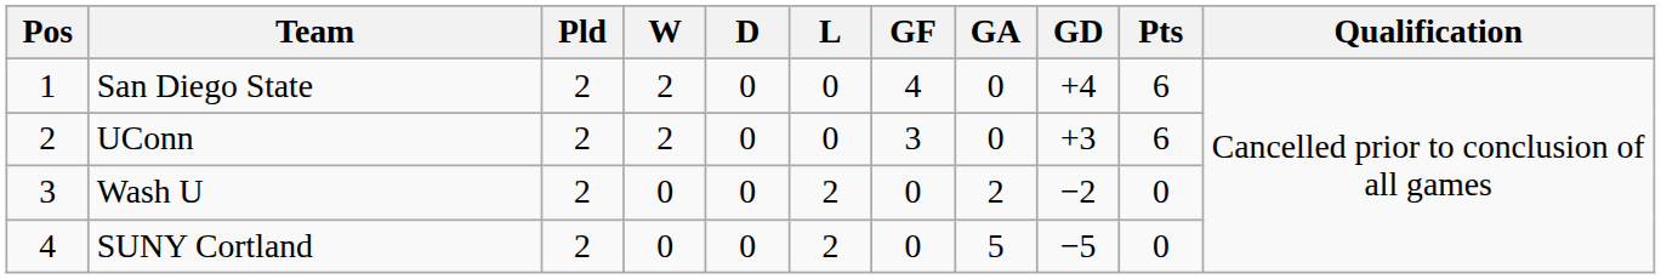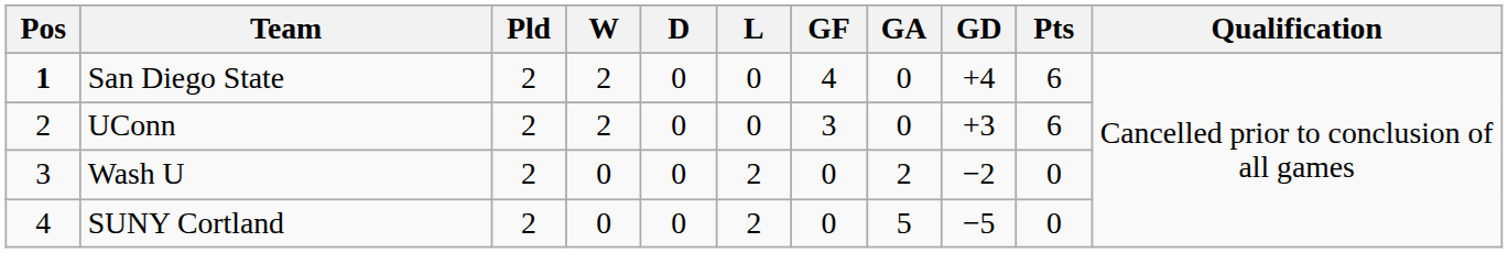San Diego State | Pos: normal -> bold
